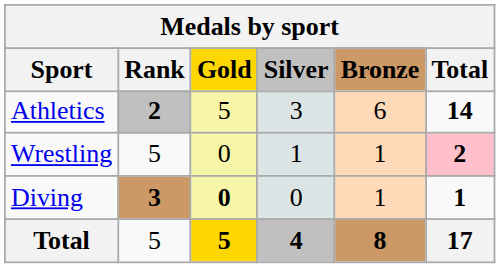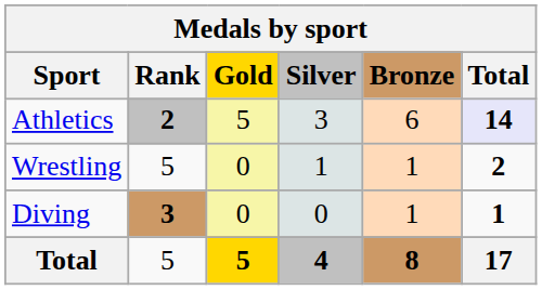Athletics | Total: no background -> lavender background
Wrestling | Total: pink background -> no background
Diving | Gold: bold -> normal
